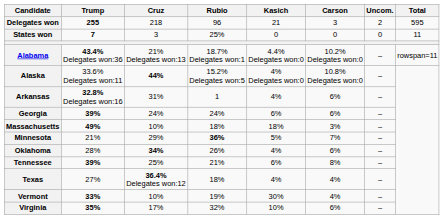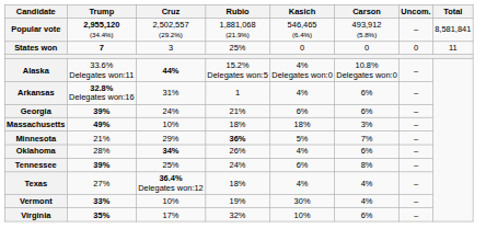- row: Delegates won | 255 | 218 | 96 | 21 | 3 | 2 | 595
+ row: Popular vote | 2,955,120 (34.4%) | 2,502,557 (29.2%) | 1,881,068 (21.9%) | 546,465 (6.4%) | 493,912 (5.8%) | – | 8,581,841
- row: Alabama | 43.4% Delegates won:36 | 21% Delegates won:13 | 18.7% Delegates won:1 | 4.4% Delegates won:0 | 10.2% Delegates won:0 | – | rowspan=11
Georgia | Rubio: 24% -> 21%
Tennessee | Rubio: 21% -> 24%
